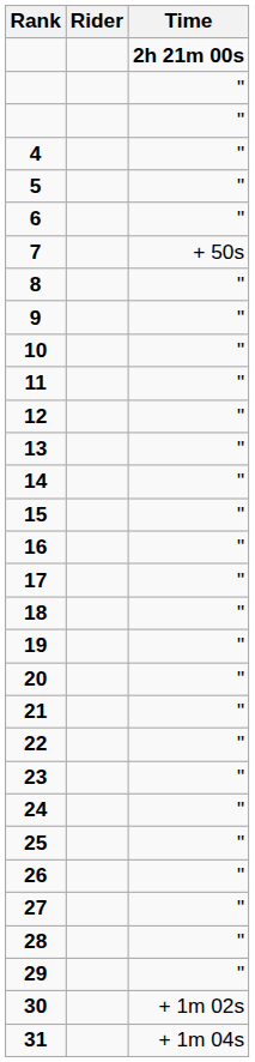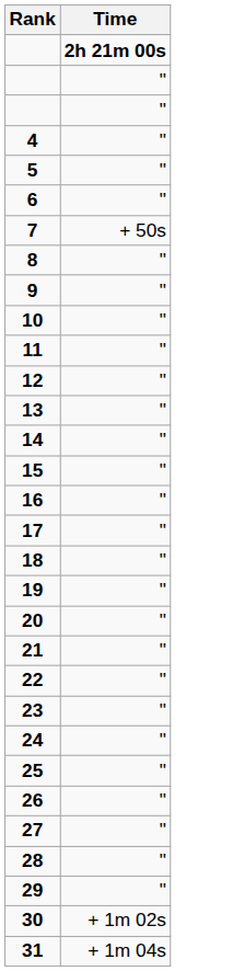- column: Rider
